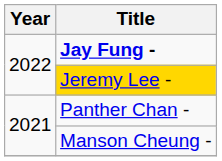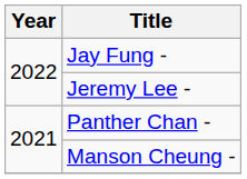Jay Fung - | Title: bold -> normal
Jeremy Lee - | Title: gold background -> no background
